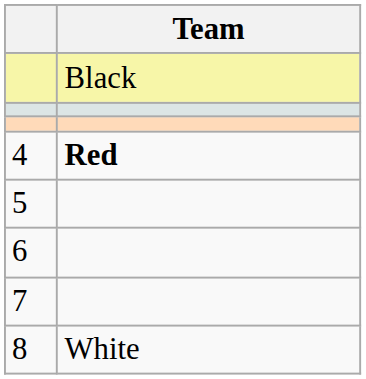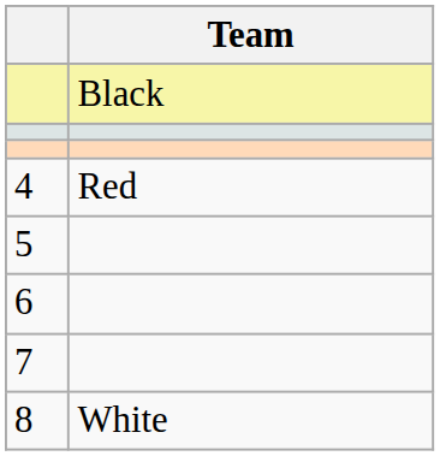row 5 | Team: bold -> normal
